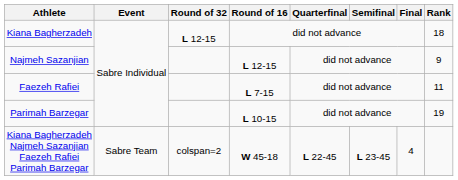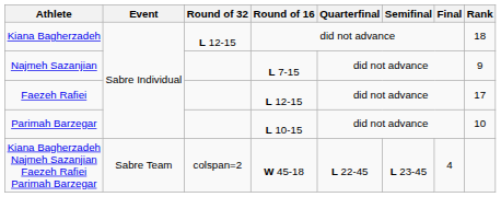Najmeh Sazanjian | Round of 16: L 12-15 -> L 7-15
Faezeh Rafiei | Round of 16: L 7-15 -> L 12-15
Faezeh Rafiei | Rank: 11 -> 17
Parimah Barzegar | Rank: 19 -> 10
